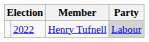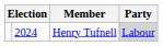Henry Tufnell | column 2: 2022 -> 2024
